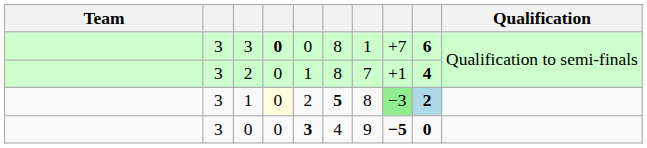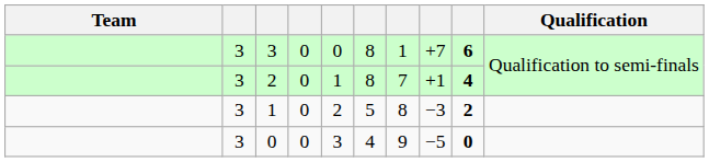row 2 | column 4: bold -> normal
row 4 | column 4: lightyellow background -> no background
row 4 | column 6: bold -> normal
row 4 | column 8: lightgreen background -> no background
row 4 | column 9: lightblue background -> no background
row 5 | column 5: bold -> normal
row 5 | column 8: bold -> normal
